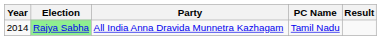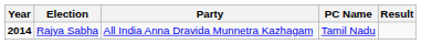row 2 | Year: normal -> bold
row 2 | Election: lightgreen background -> no background
